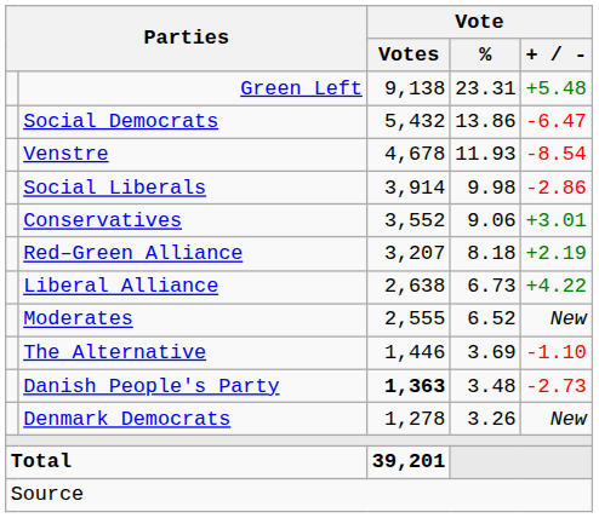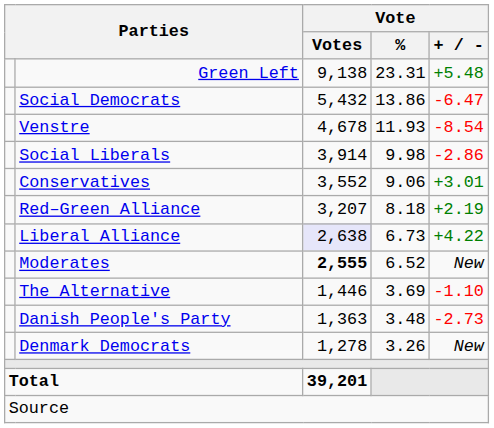Liberal Alliance | Vote / Votes: no background -> lavender background
Moderates | Vote / Votes: normal -> bold
Danish People's Party | Vote / Votes: bold -> normal
